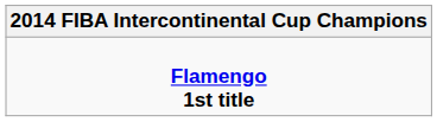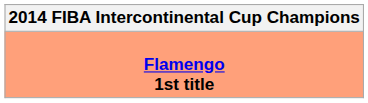row 2 | column 1: no background -> lightsalmon background
